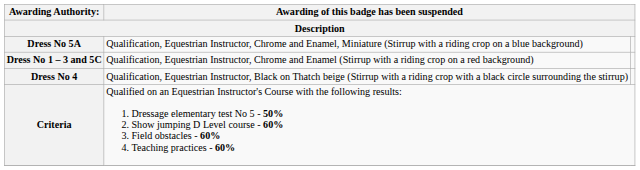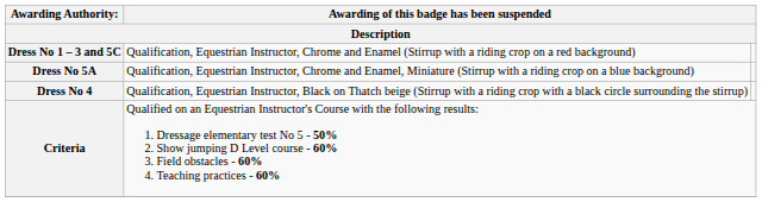rows swapped: Dress No 1 – 3 and 5C <-> Dress No 5A
